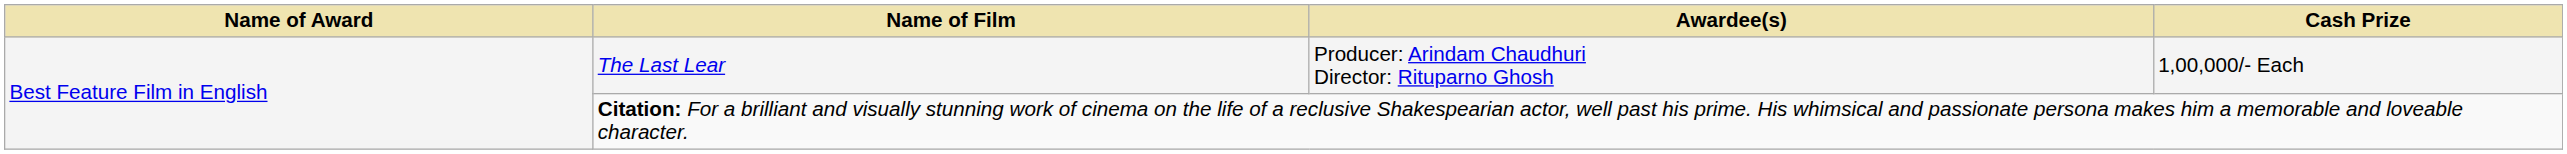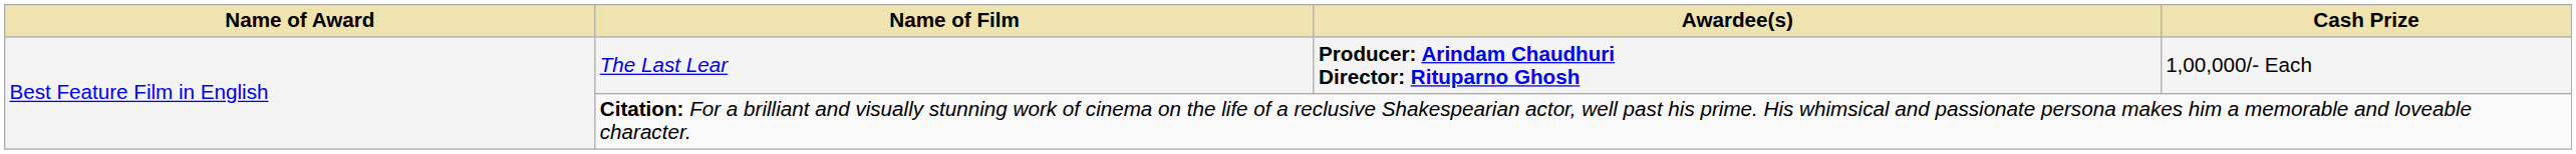The Last Lear | Awardee(s): normal -> bold
